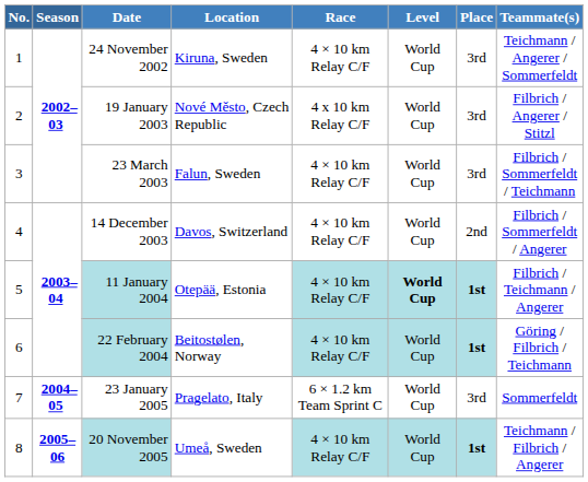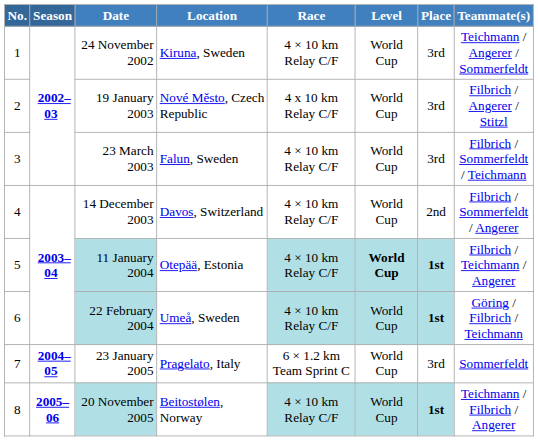22 February 2004 | Location: Beitostølen, Norway -> Umeå, Sweden
20 November 2005 | Location: Umeå, Sweden -> Beitostølen, Norway
